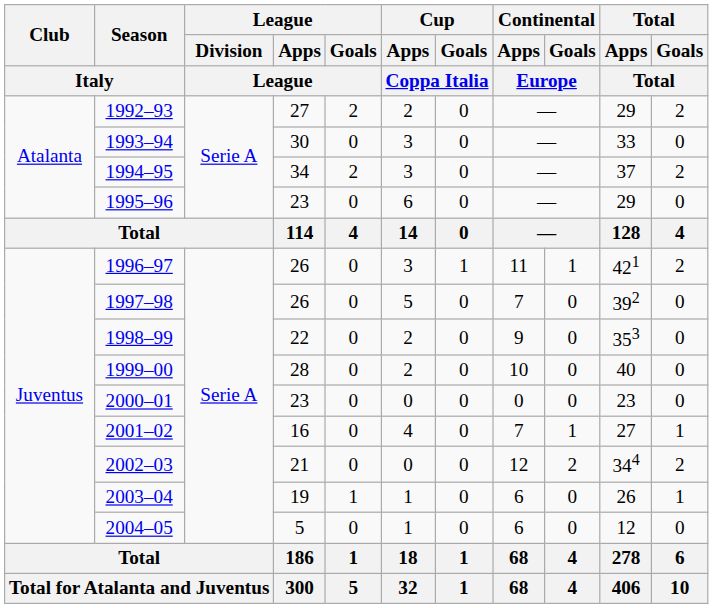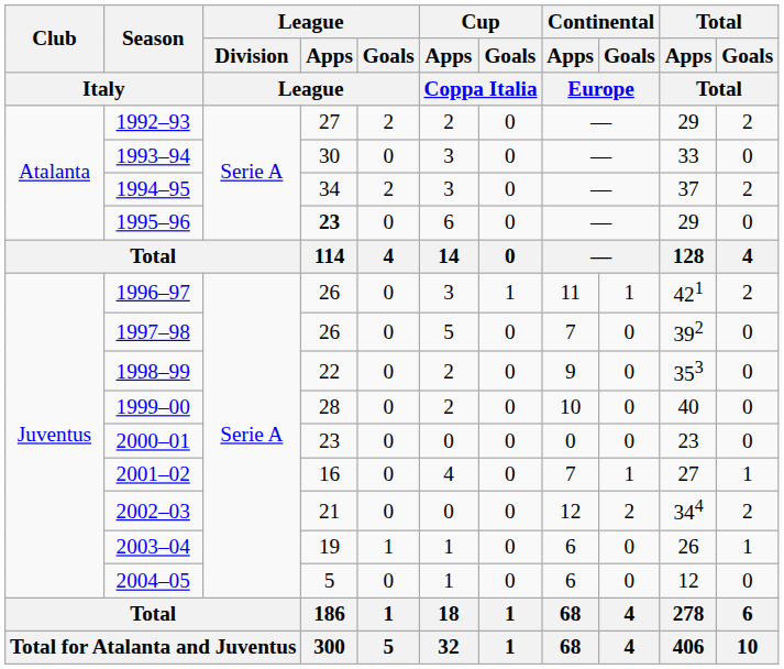1995–96 | League / Apps / League: normal -> bold
